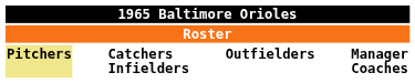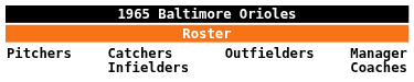Pitchers | column 1: khaki background -> no background
